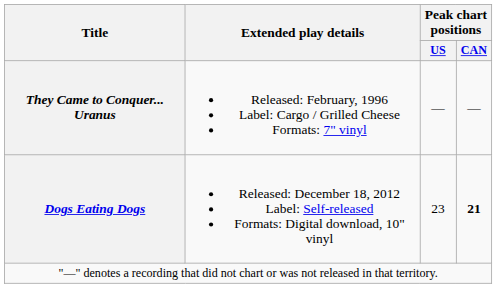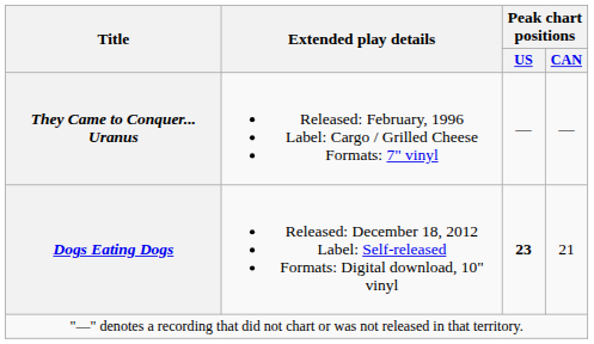Dogs Eating Dogs | Peak chart positions / US: normal -> bold
Dogs Eating Dogs | Peak chart positions / CAN: bold -> normal
